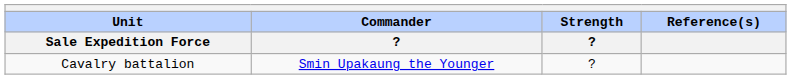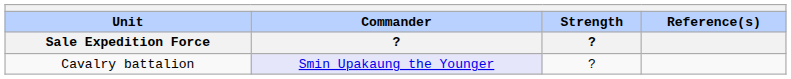Cavalry battalion | Commander / ?: no background -> lavender background
